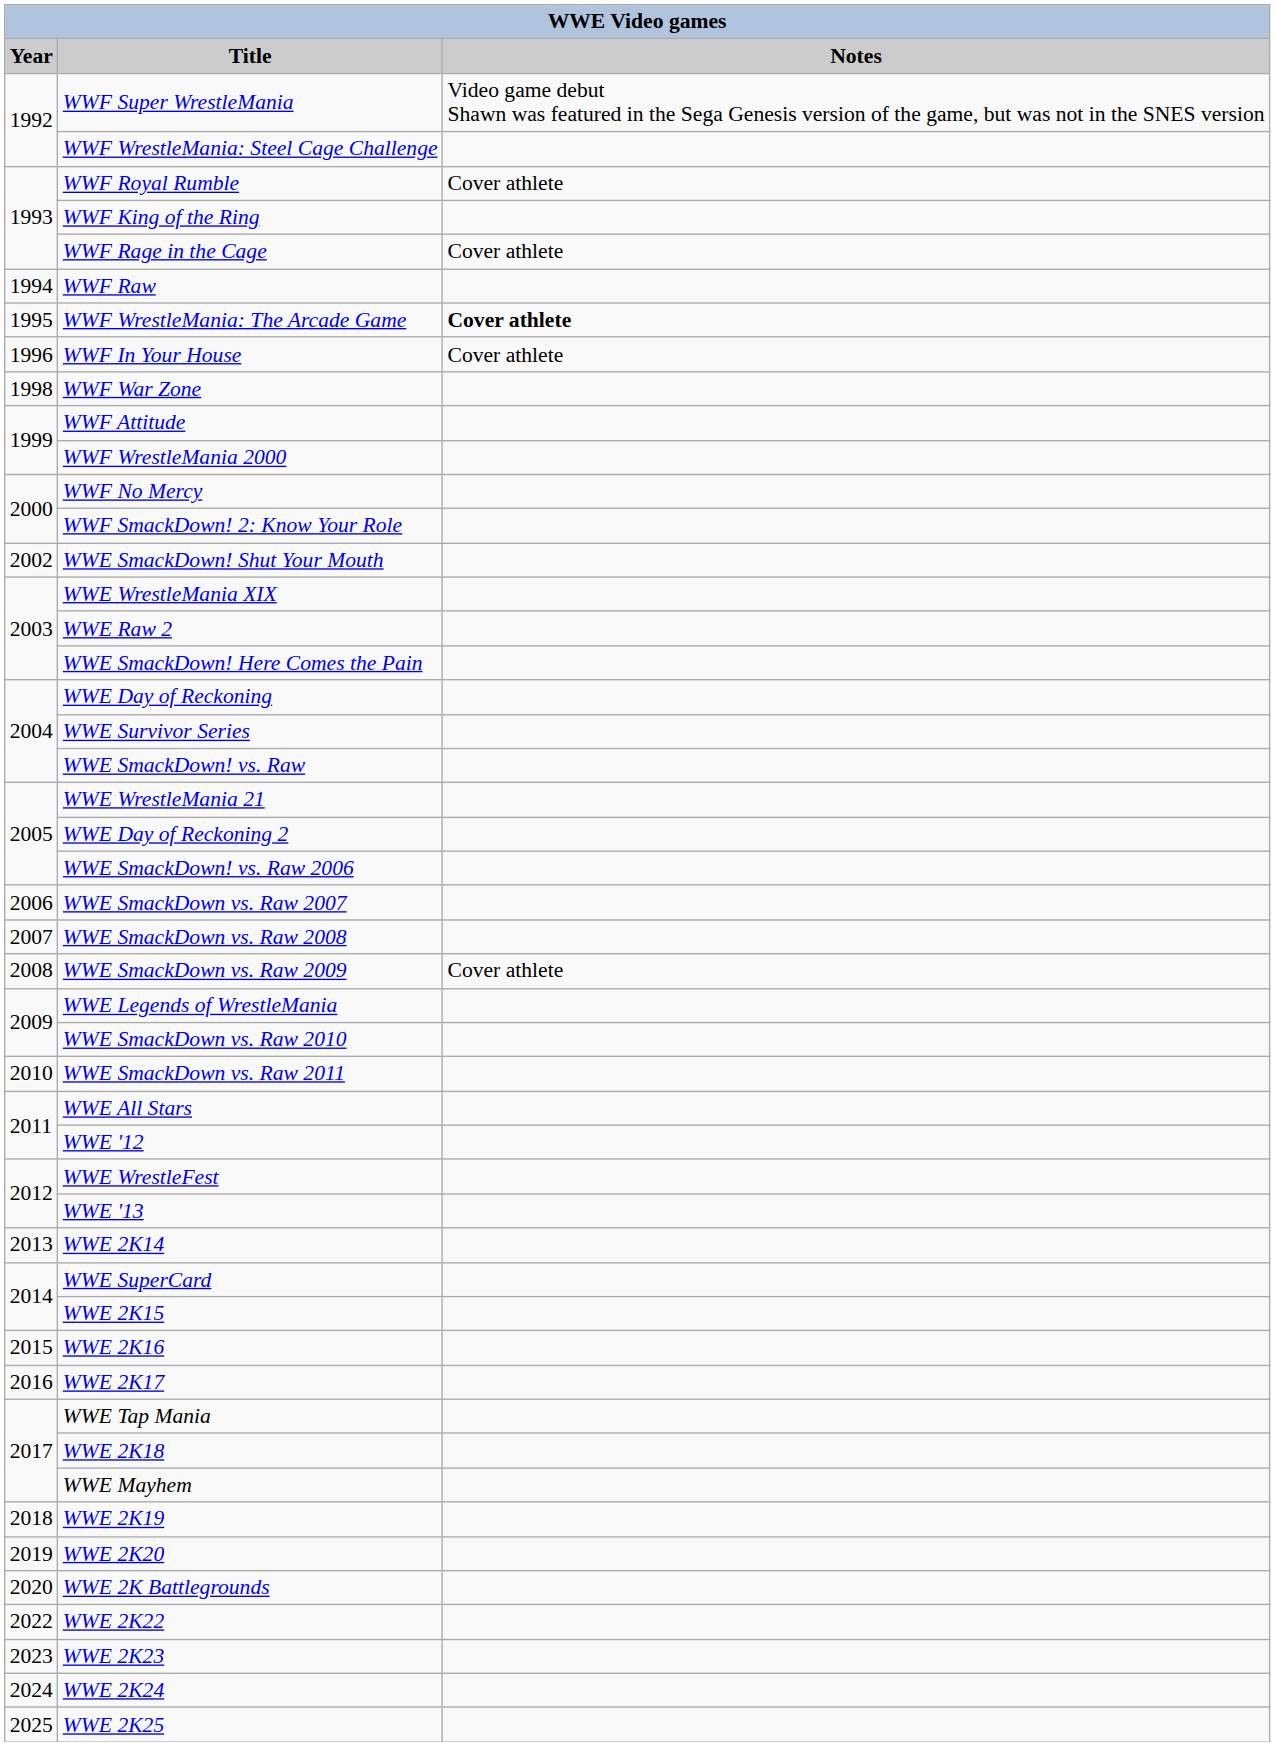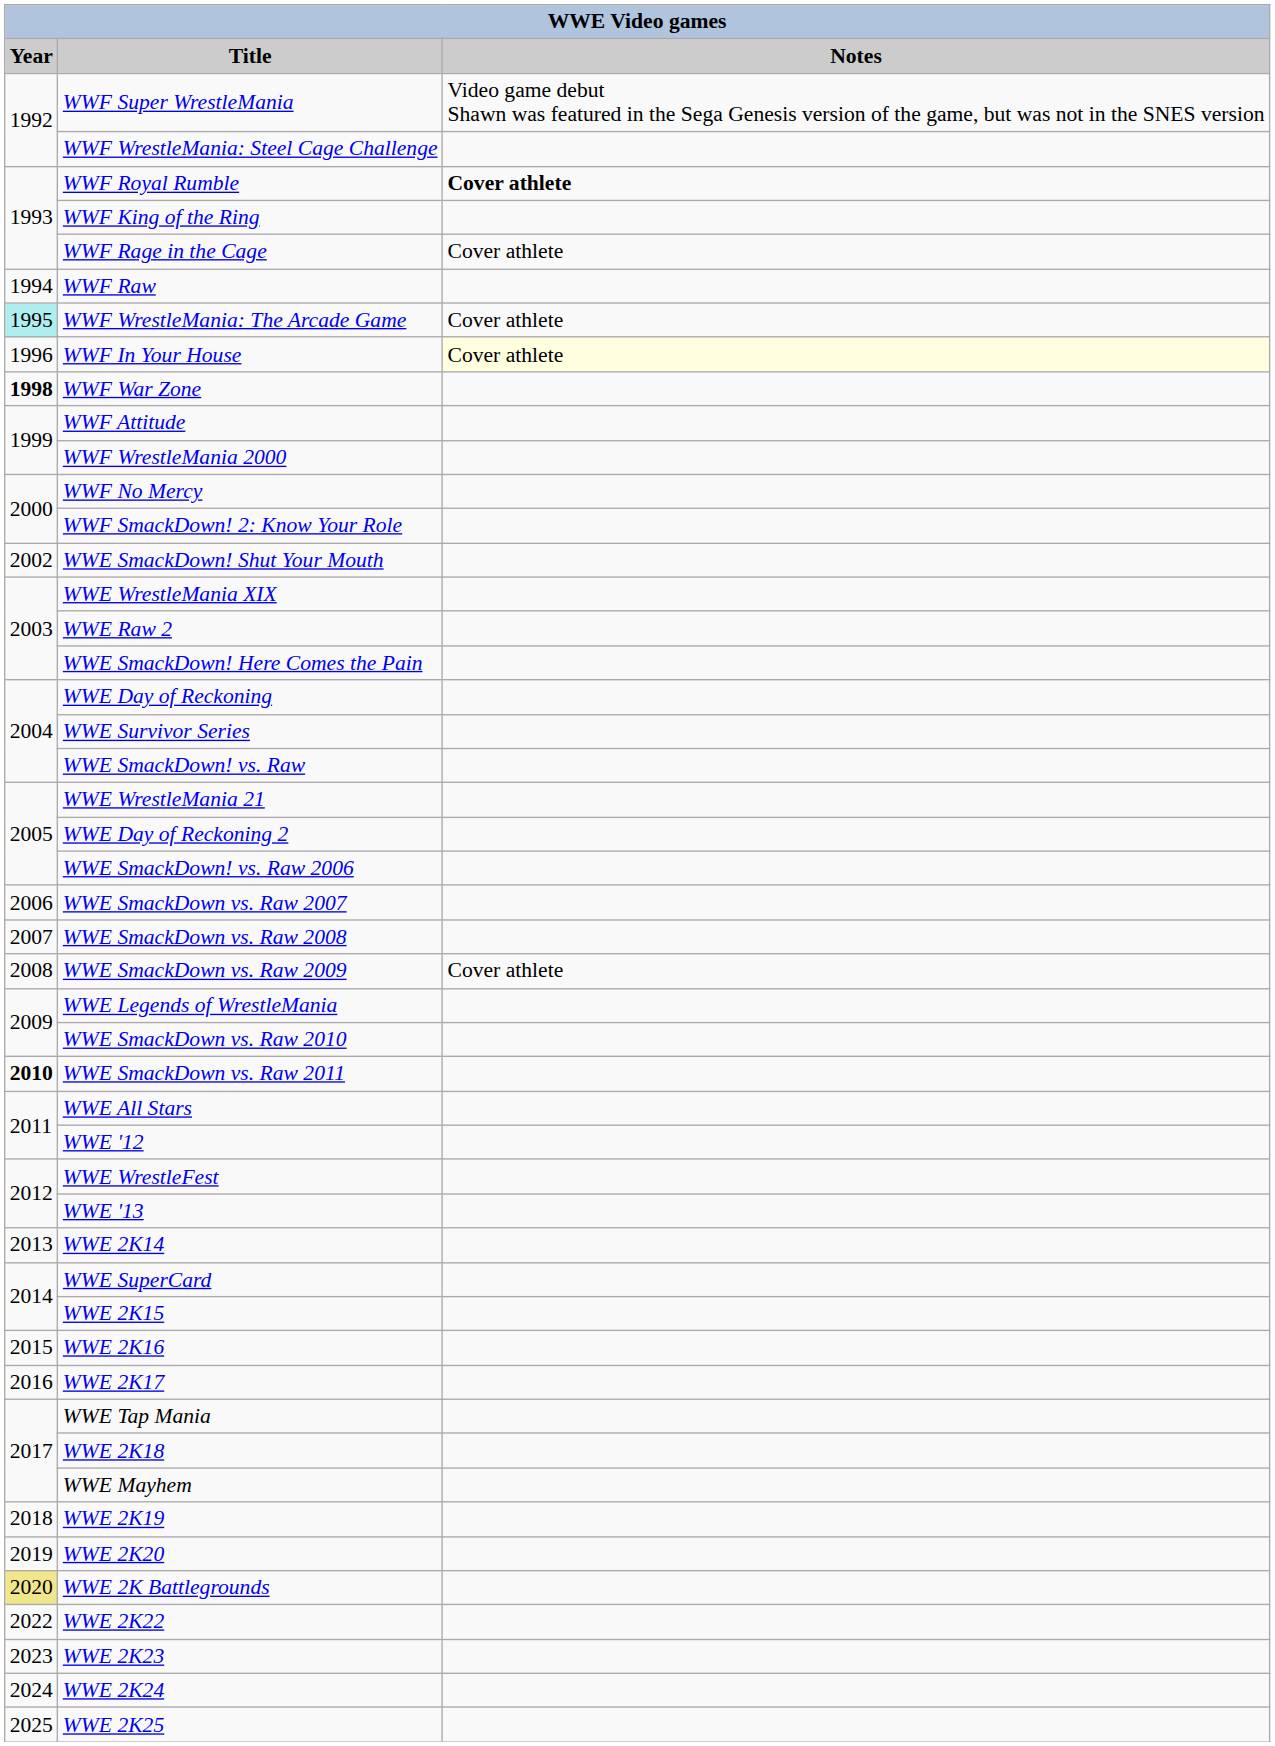WWF Royal Rumble | Notes: normal -> bold
WWF WrestleMania: The Arcade Game | Year: no background -> paleturquoise background
WWF WrestleMania: The Arcade Game | Notes: bold -> normal
WWF In Your House | Notes: no background -> lightyellow background
WWF War Zone | Year: normal -> bold
WWE SmackDown vs. Raw 2011 | Year: normal -> bold
WWE 2K Battlegrounds | Year: no background -> khaki background
